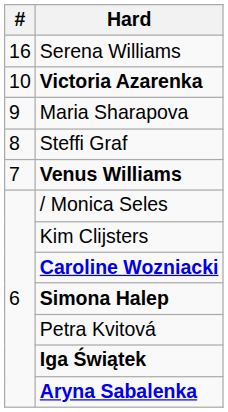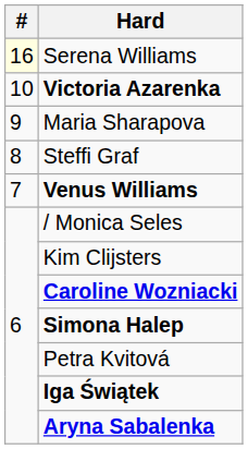Serena Williams | #: no background -> lightyellow background
